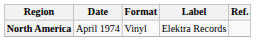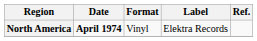North America | Date: normal -> bold
